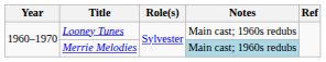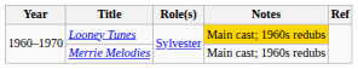Looney Tunes | Notes: no background -> gold background
Merrie Melodies | Notes: lightblue background -> no background
